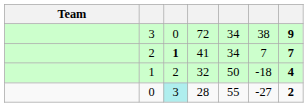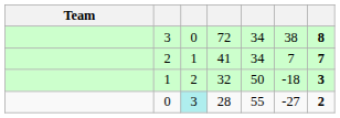row 2 | column 7: 9 -> 8
row 3 | column 3: bold -> normal
row 4 | column 7: 4 -> 3
